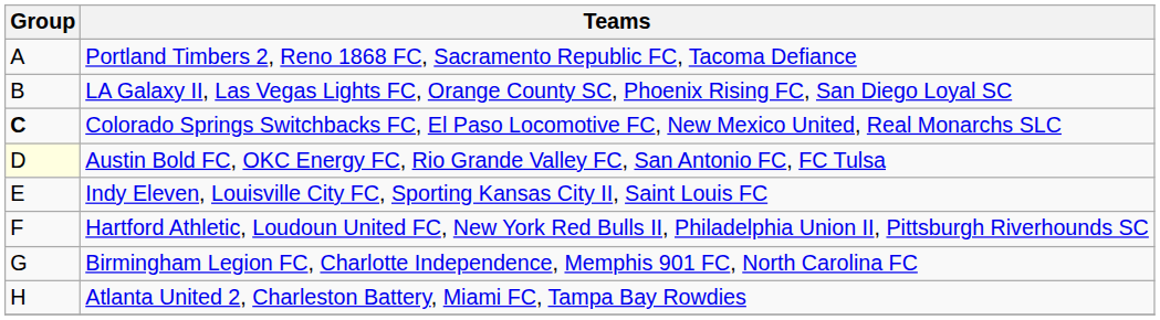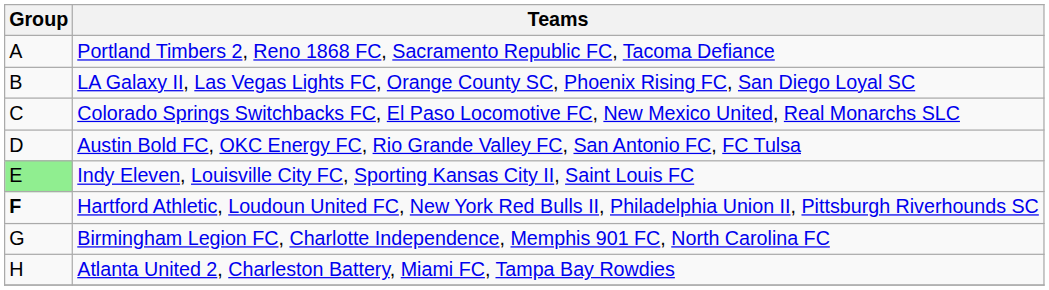row 4 | Group: bold -> normal
row 5 | Group: lightyellow background -> no background
row 6 | Group: no background -> lightgreen background
row 7 | Group: normal -> bold
